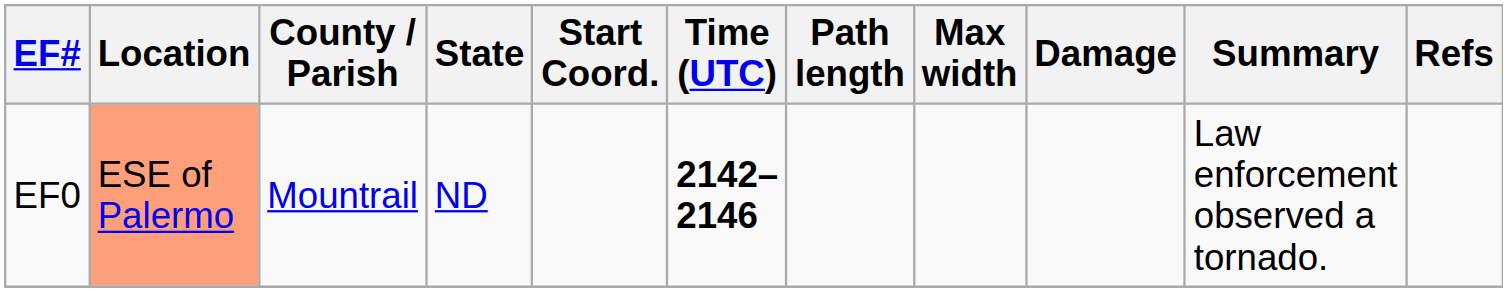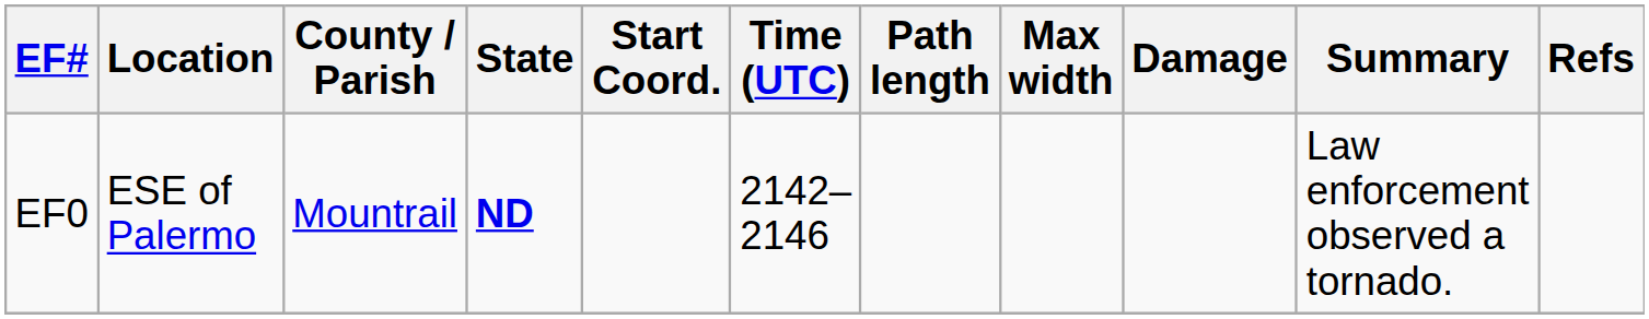EF0 | Location: lightsalmon background -> no background
EF0 | State: normal -> bold
EF0 | Time (UTC): bold -> normal
